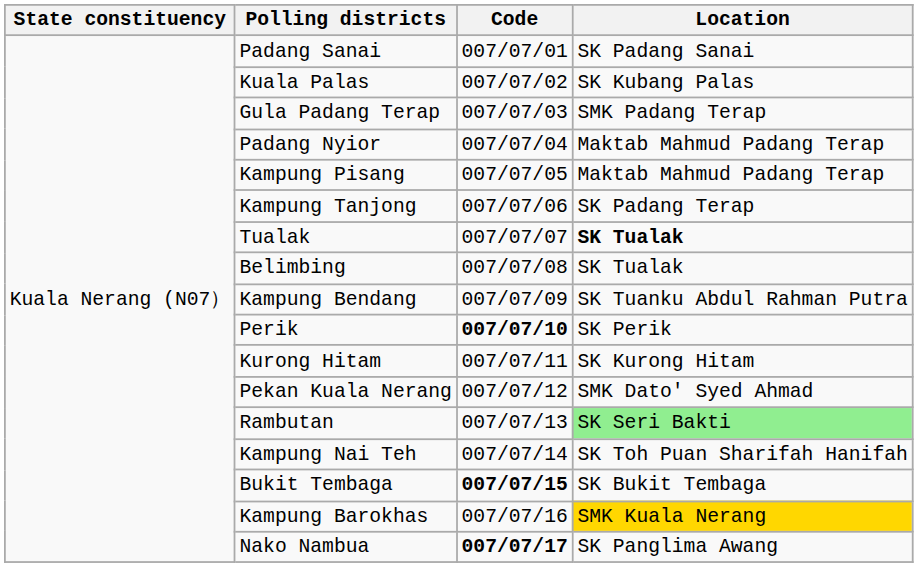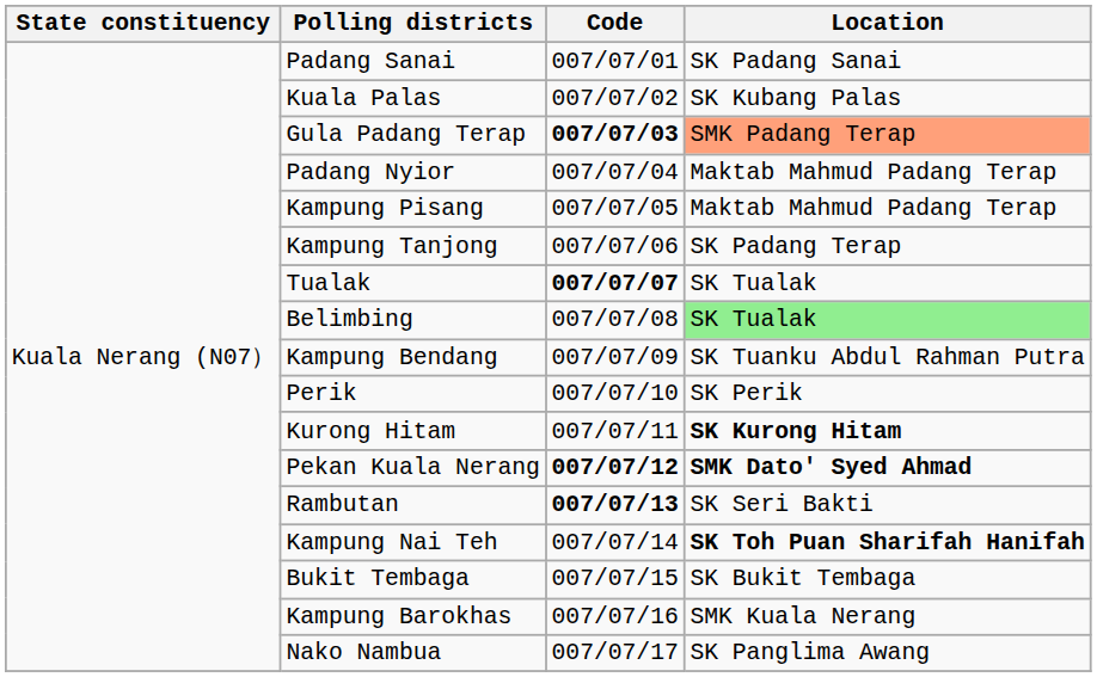Gula Padang Terap | Code: normal -> bold
Gula Padang Terap | Location: no background -> lightsalmon background
Tualak | Code: normal -> bold
Tualak | Location: bold -> normal
Belimbing | Location: no background -> lightgreen background
Perik | Code: bold -> normal
Kurong Hitam | Location: normal -> bold
Pekan Kuala Nerang | Code: normal -> bold
Pekan Kuala Nerang | Location: normal -> bold
Rambutan | Code: normal -> bold
Rambutan | Location: lightgreen background -> no background
Kampung Nai Teh | Location: normal -> bold
Bukit Tembaga | Code: bold -> normal
Kampung Barokhas | Location: gold background -> no background
Nako Nambua | Code: bold -> normal
